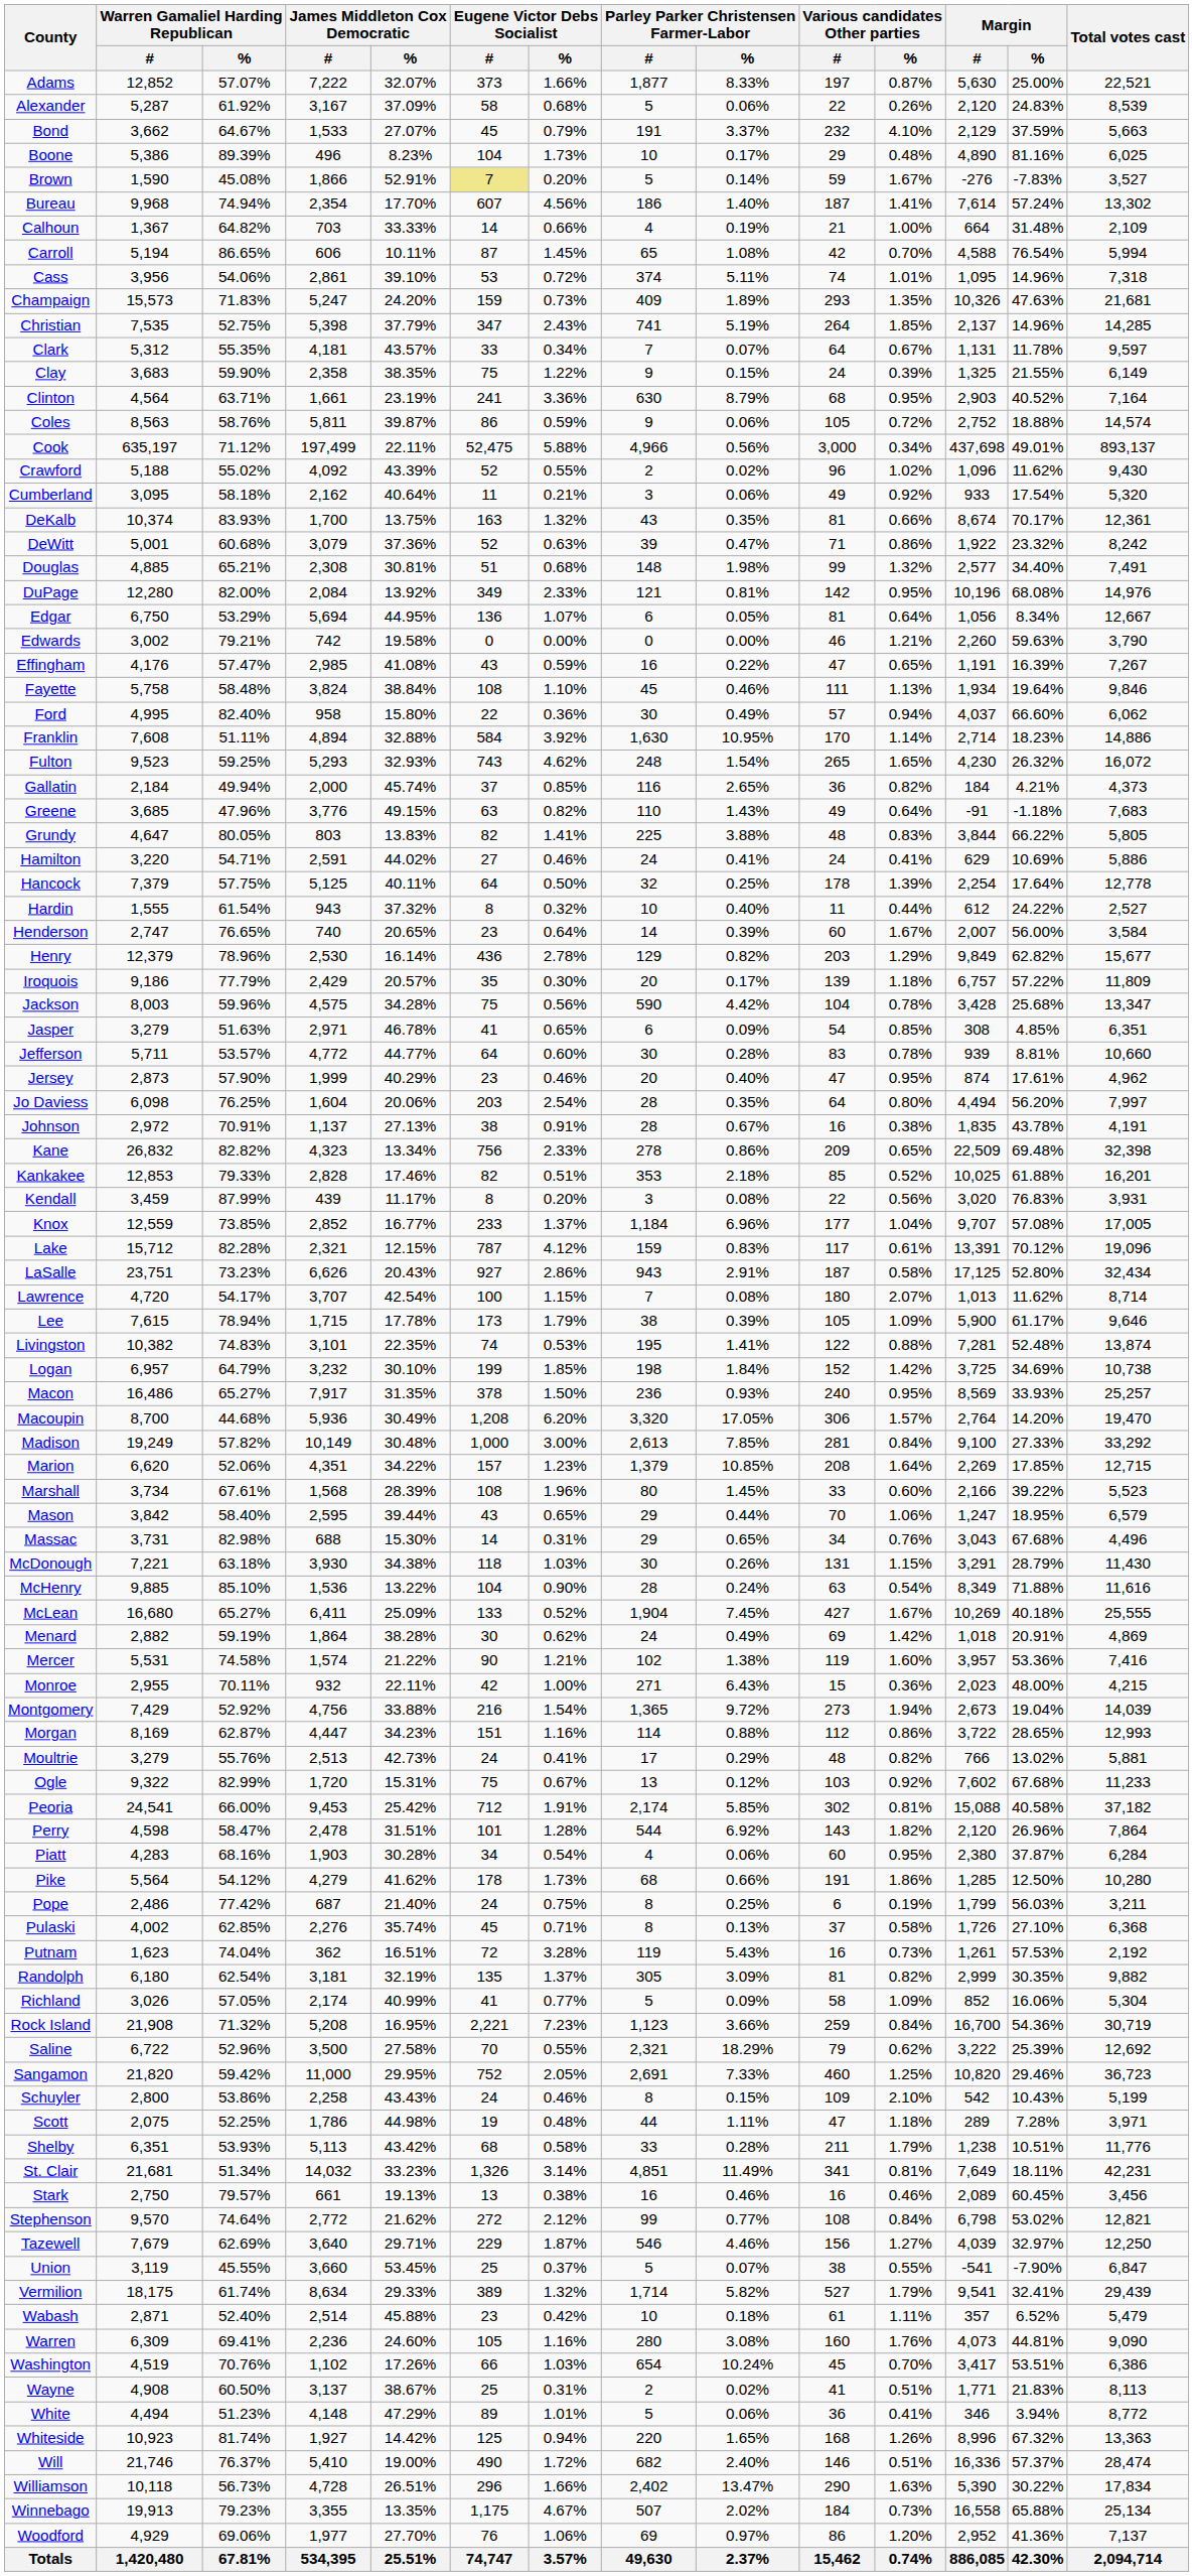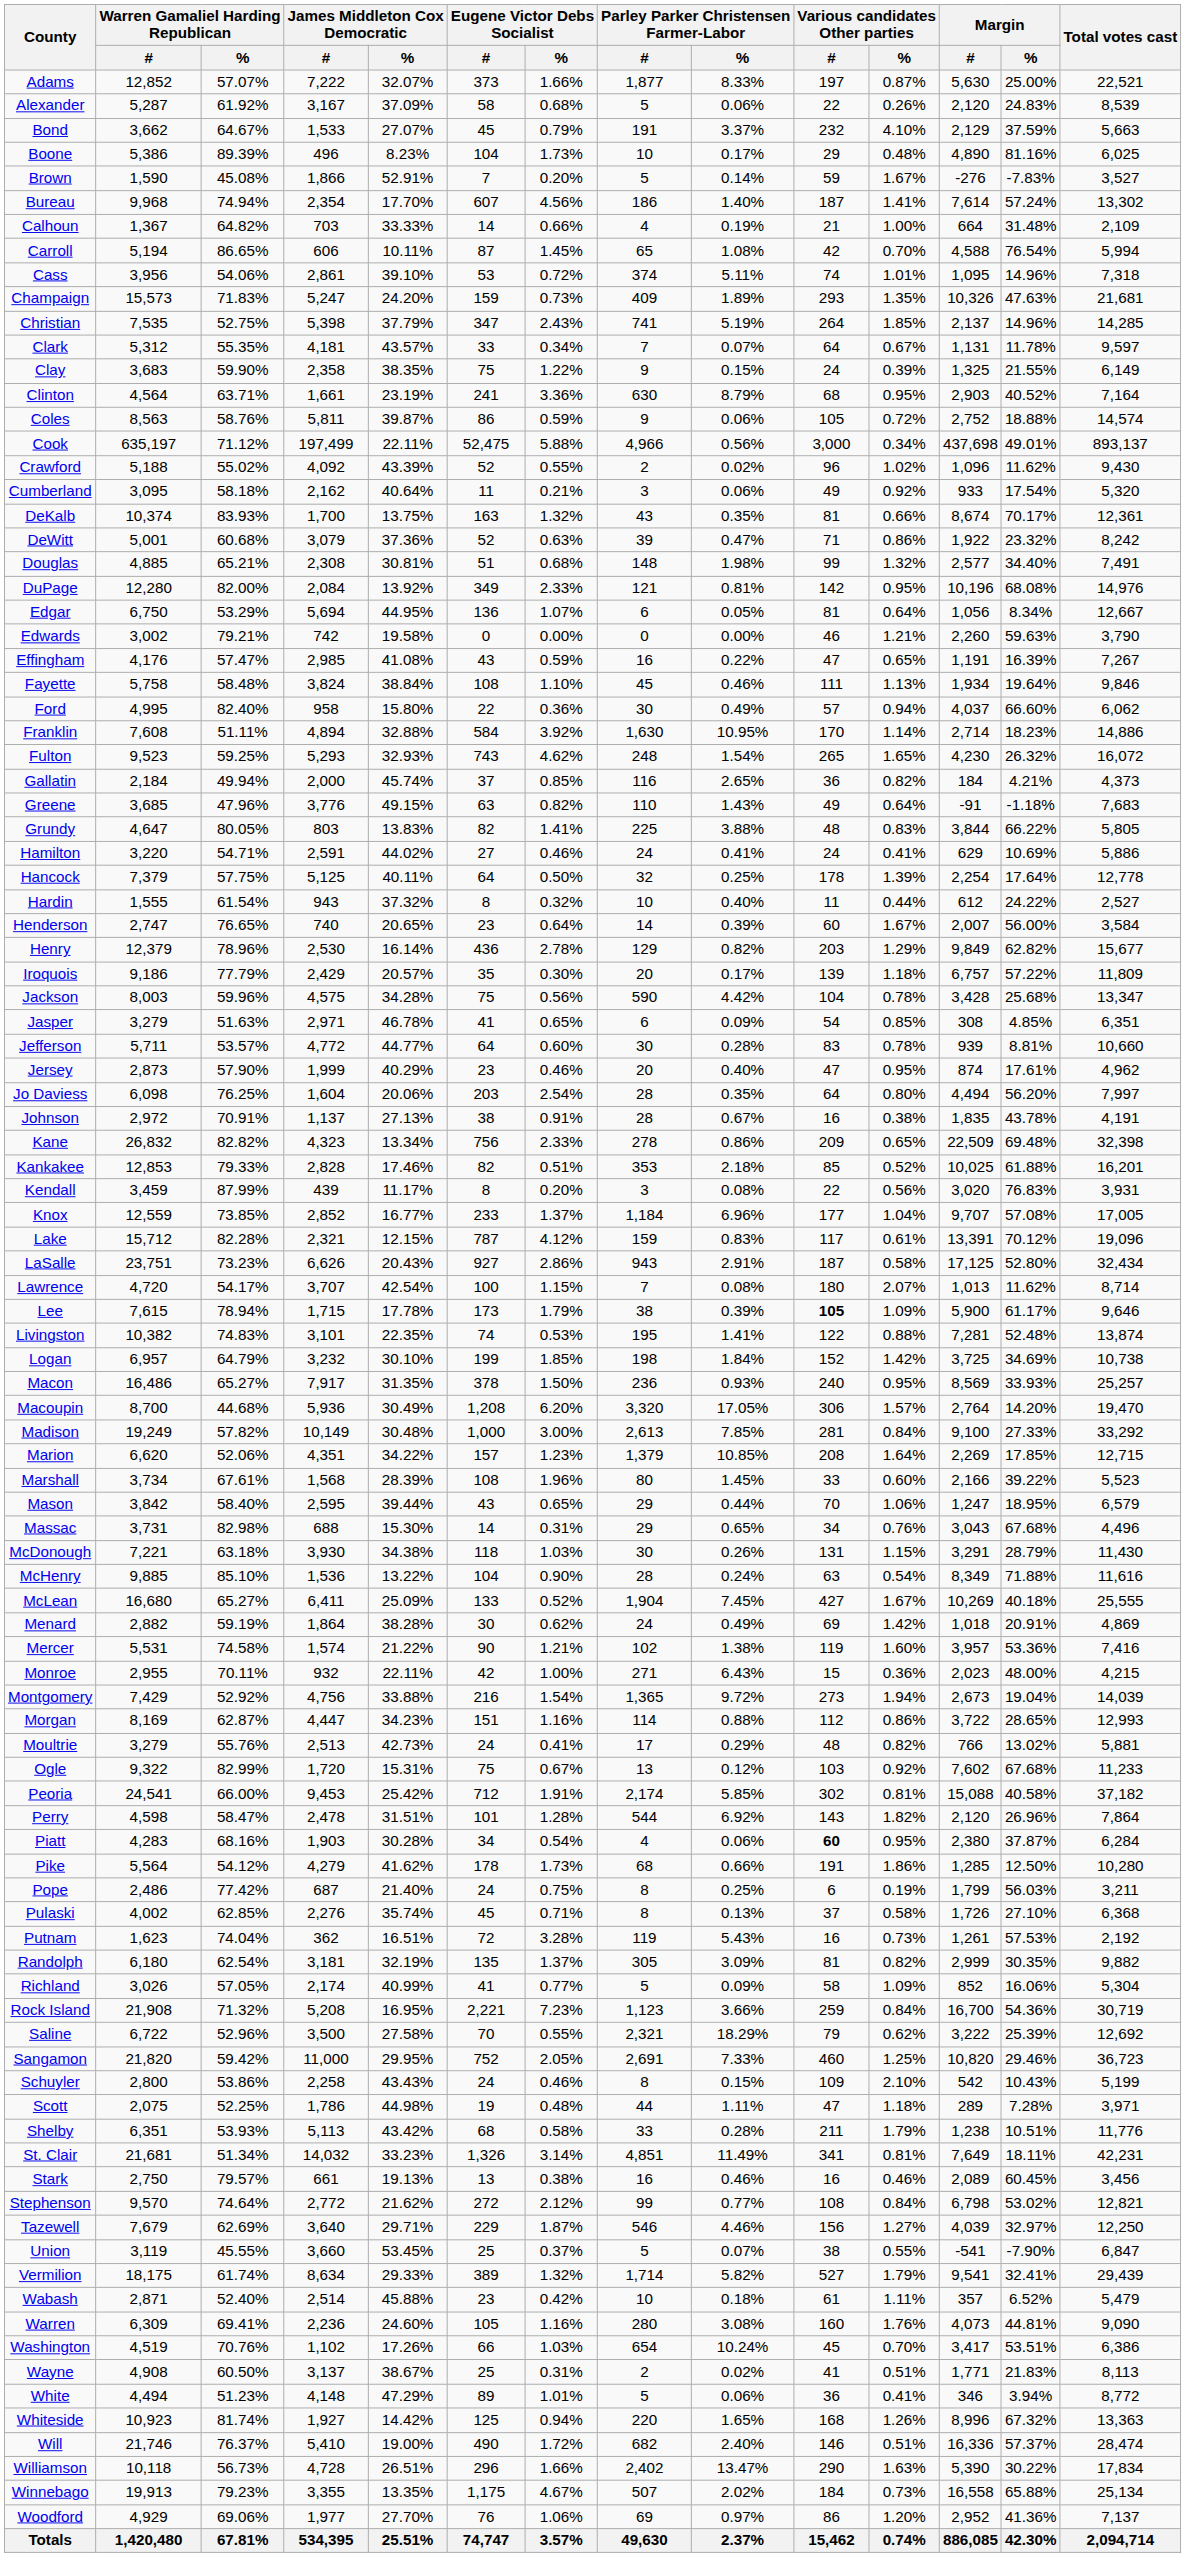Brown | Eugene Victor Debs Socialist / #: khaki background -> no background
Lee | Various candidates Other parties / #: normal -> bold
Piatt | Various candidates Other parties / #: normal -> bold
